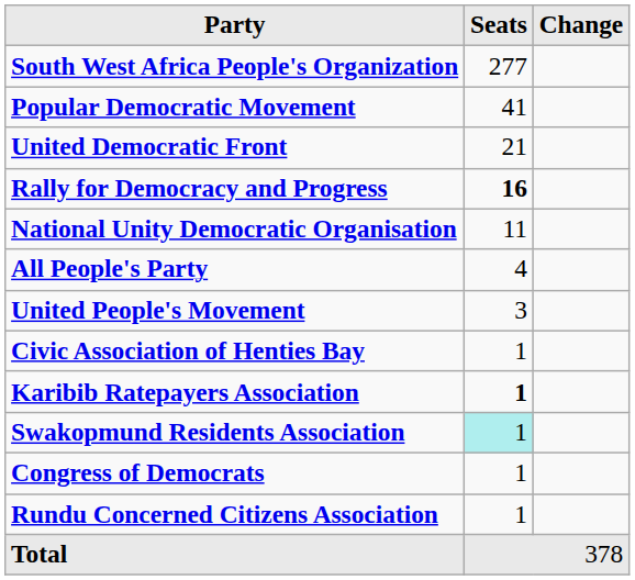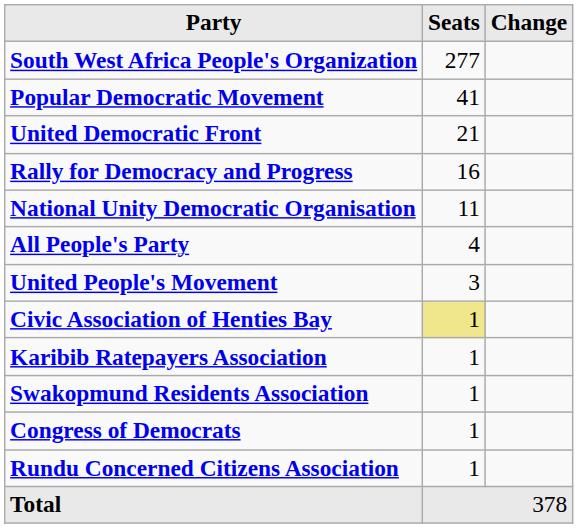Rally for Democracy and Progress | Seats: bold -> normal
Civic Association of Henties Bay | Seats: no background -> khaki background
Karibib Ratepayers Association | Seats: bold -> normal
Swakopmund Residents Association | Seats: paleturquoise background -> no background
